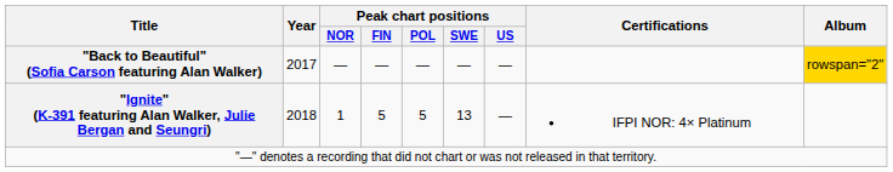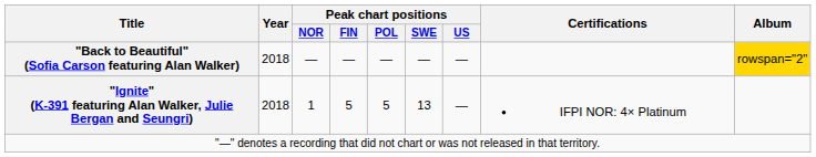"Back to Beautiful" (Sofia Carson featuring Alan Walker) | Year: 2017 -> 2018
